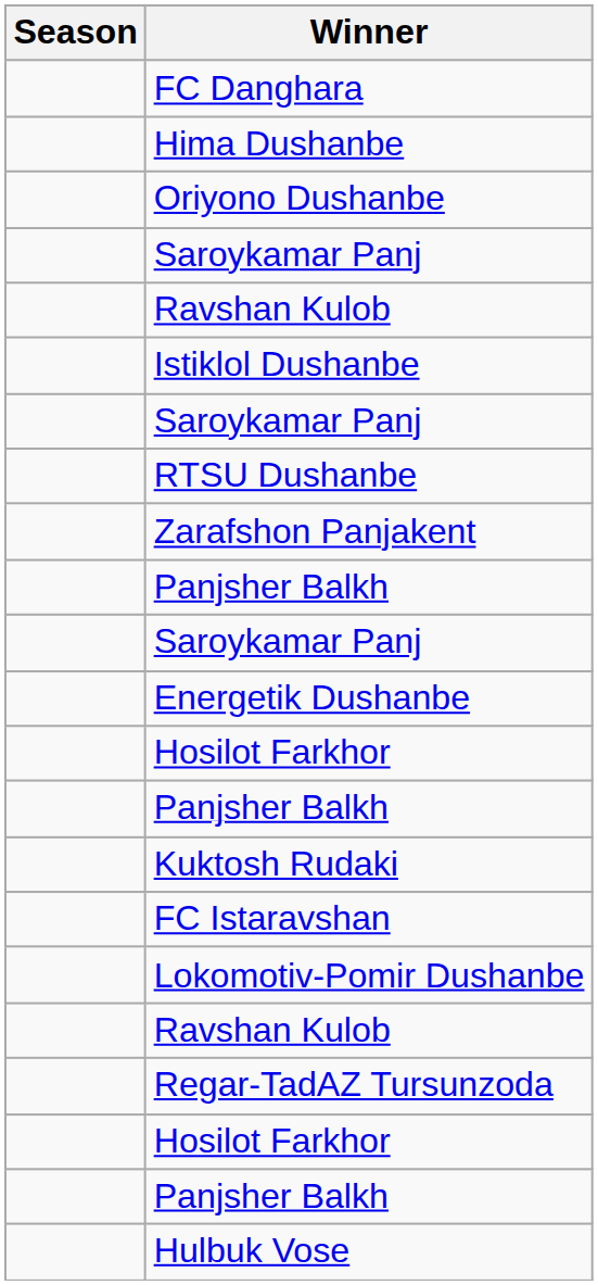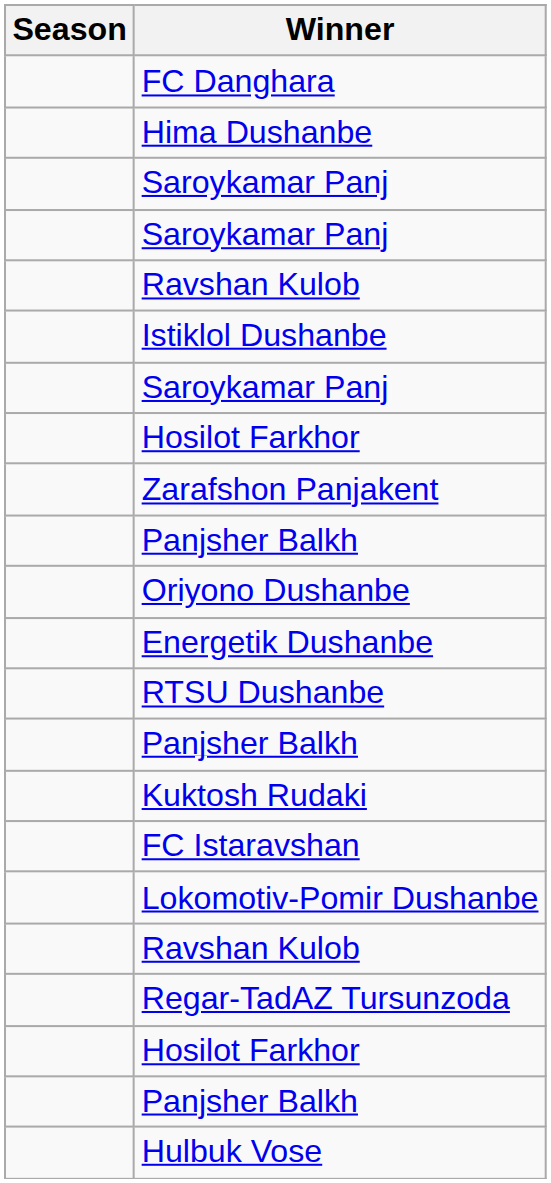row 4 | Winner: Oriyono Dushanbe -> Saroykamar Panj
row 9 | Winner: RTSU Dushanbe -> Hosilot Farkhor
row 12 | Winner: Saroykamar Panj -> Oriyono Dushanbe
row 14 | Winner: Hosilot Farkhor -> RTSU Dushanbe
